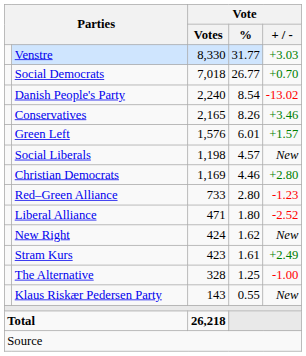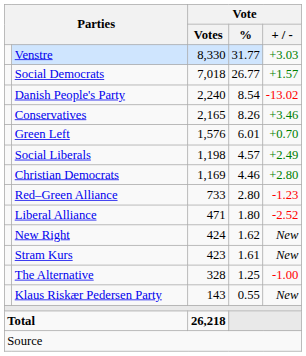Social Democrats | Vote / + / -: +0.70 -> +1.57
Green Left | Vote / + / -: +1.57 -> +0.70
Social Liberals | Vote / + / -: New -> +2.49
Stram Kurs | Vote / + / -: +2.49 -> New
